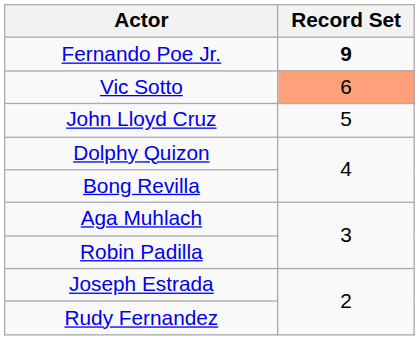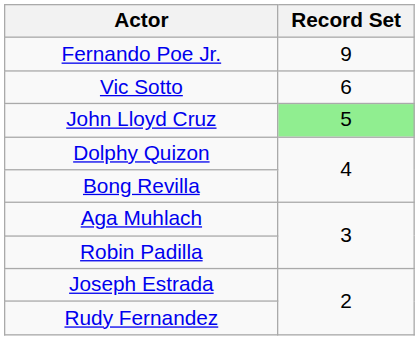Fernando Poe Jr. | Record Set: bold -> normal
Vic Sotto | Record Set: lightsalmon background -> no background
John Lloyd Cruz | Record Set: no background -> lightgreen background
